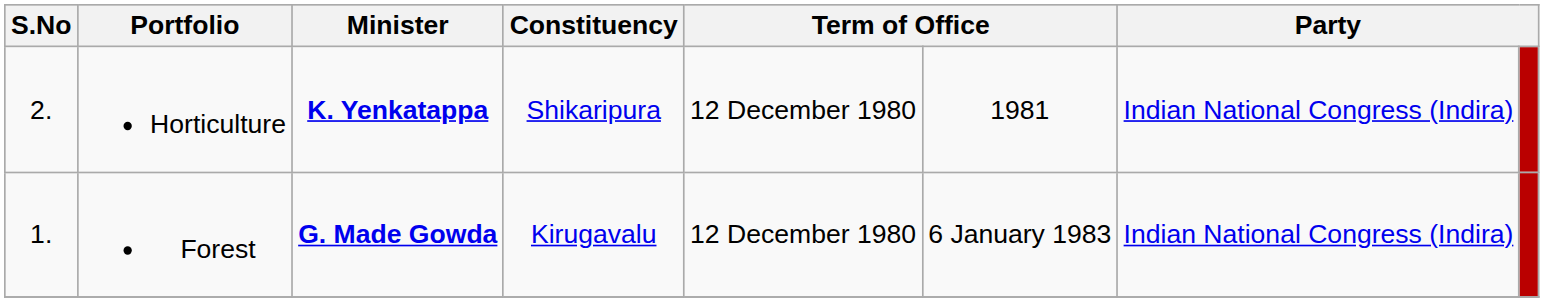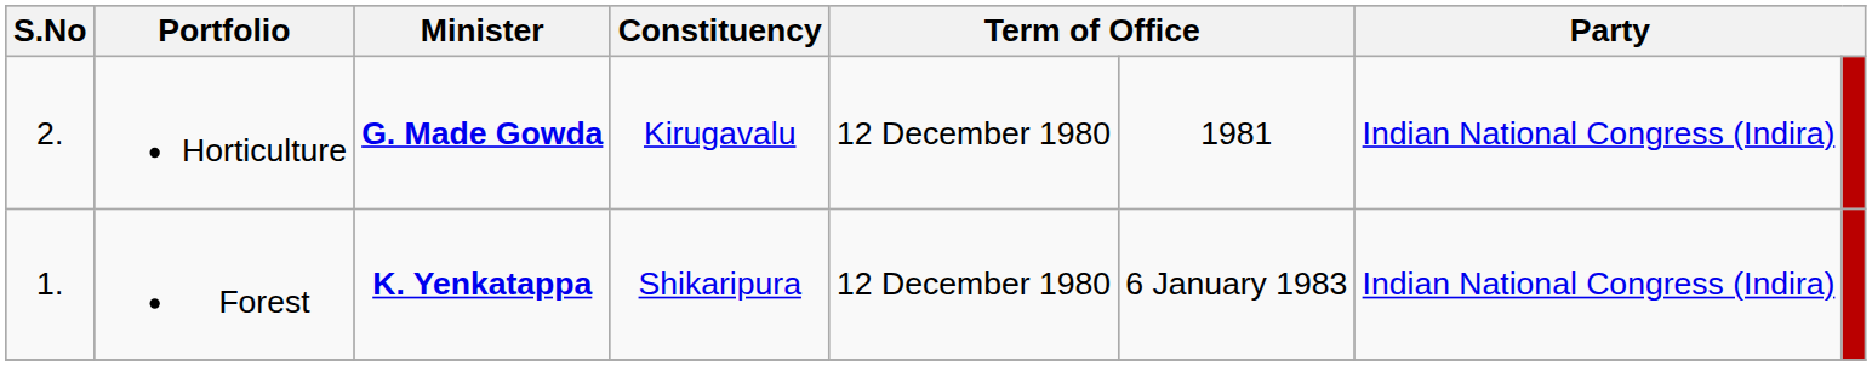Horticulture | Minister: K. Yenkatappa -> G. Made Gowda
Horticulture | Constituency: Shikaripura -> Kirugavalu
Forest | Minister: G. Made Gowda -> K. Yenkatappa
Forest | Constituency: Kirugavalu -> Shikaripura
